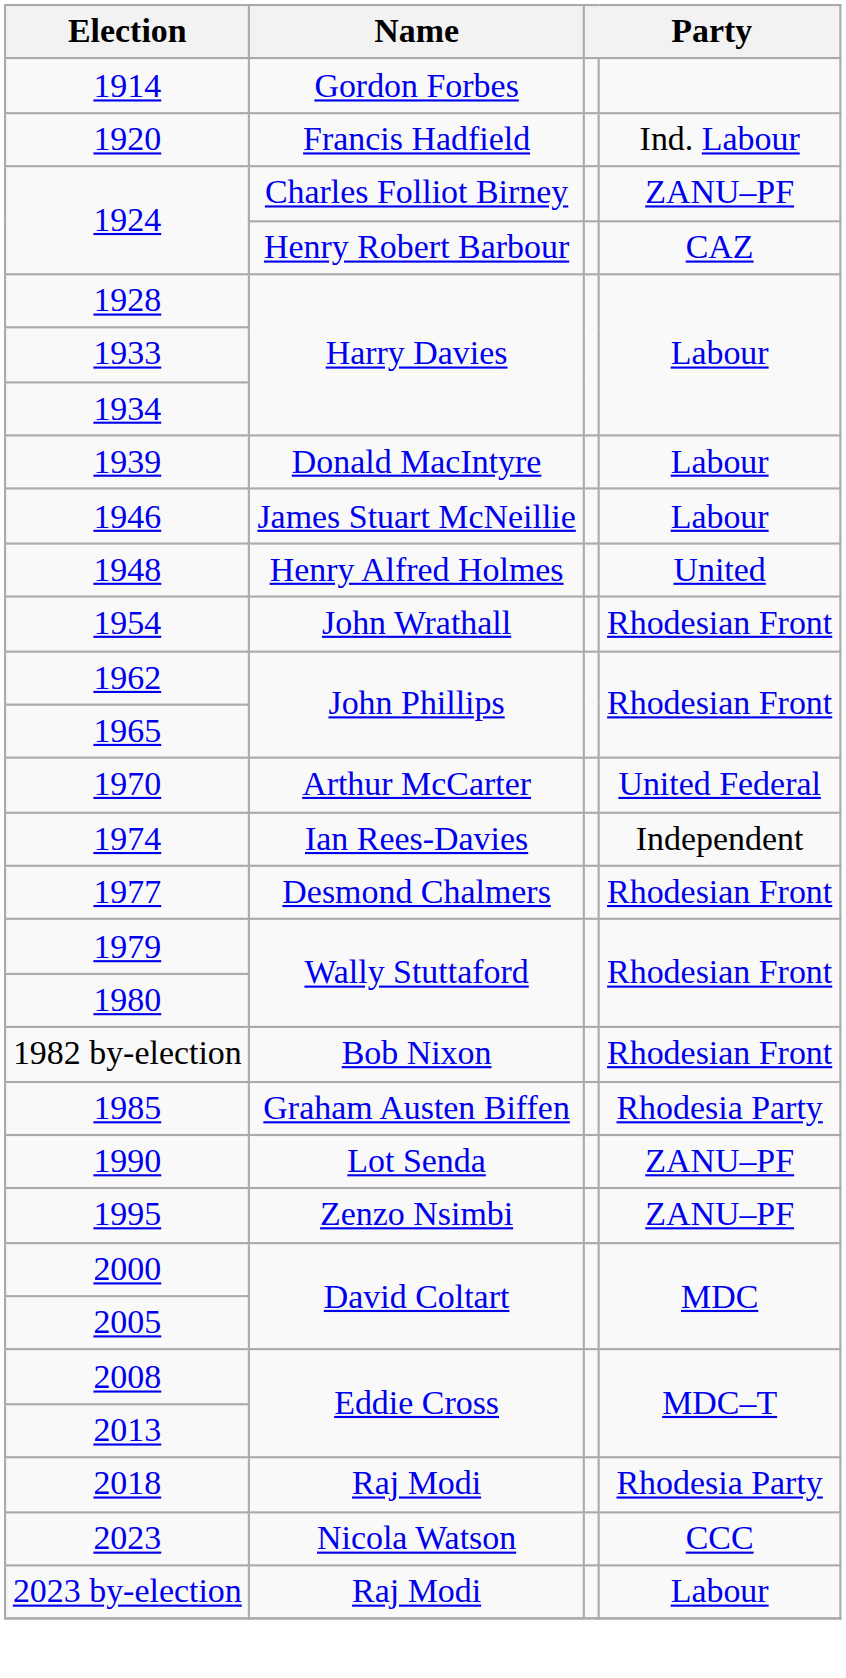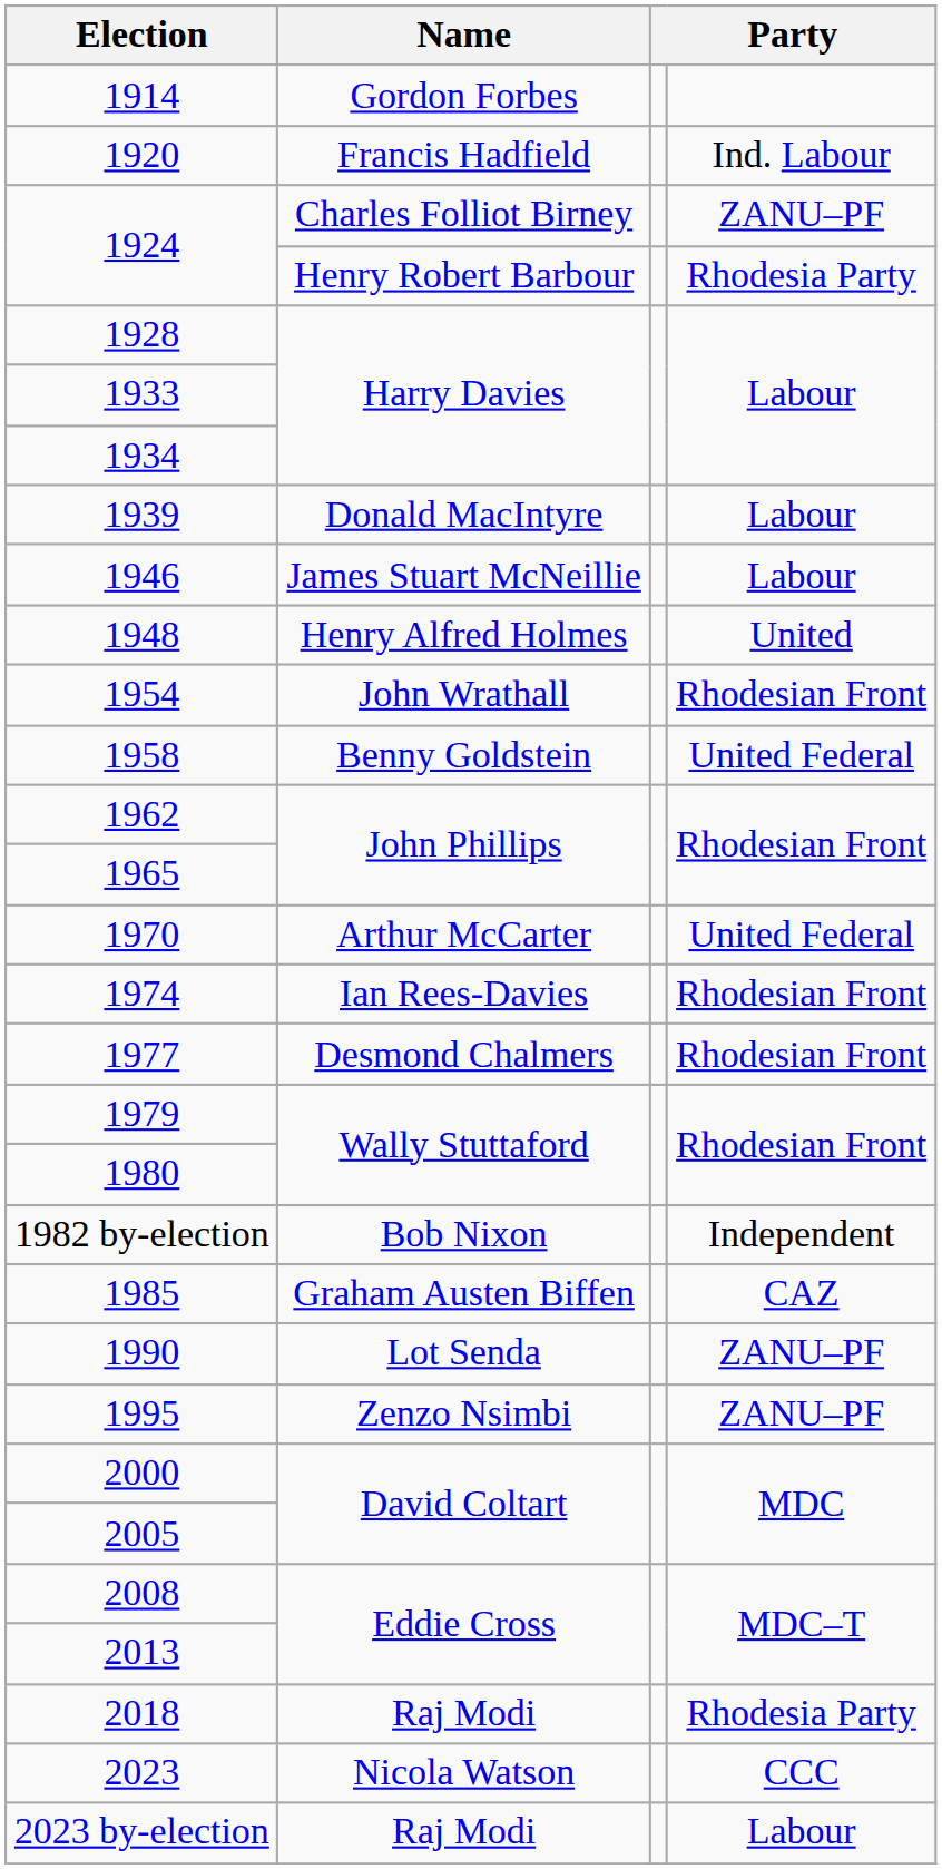1924 / Henry Robert Barbour | column 4: CAZ -> Rhodesia Party
+ row: 1958 | Benny Goldstein | United Federal
1974 | column 4: Independent -> Rhodesian Front
1982 by-election | column 4: Rhodesian Front -> Independent
1985 | column 4: Rhodesia Party -> CAZ
